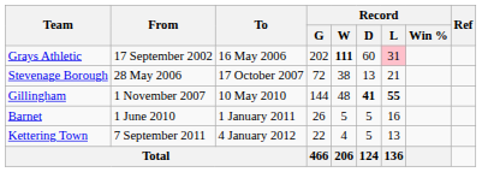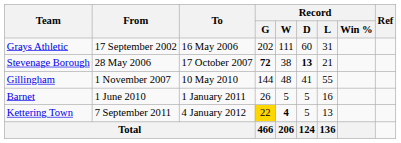Grays Athletic | Record / W: bold -> normal
Grays Athletic | Record / L: pink background -> no background
Stevenage Borough | Record / G: normal -> bold
Stevenage Borough | Record / D: normal -> bold
Gillingham | Record / D: bold -> normal
Gillingham | Record / L: bold -> normal
Kettering Town | Record / G: no background -> gold background
Kettering Town | Record / W: normal -> bold
